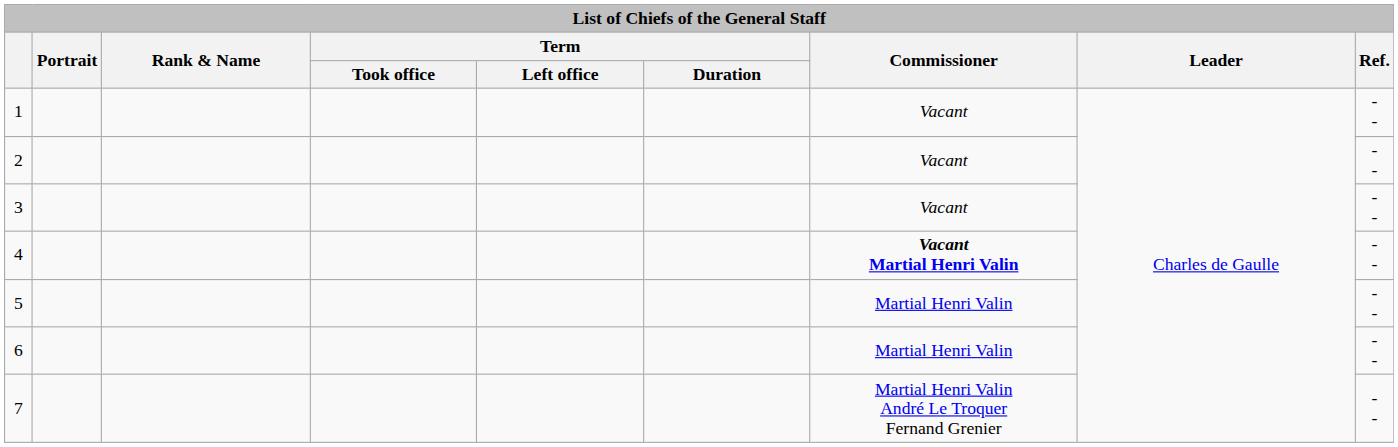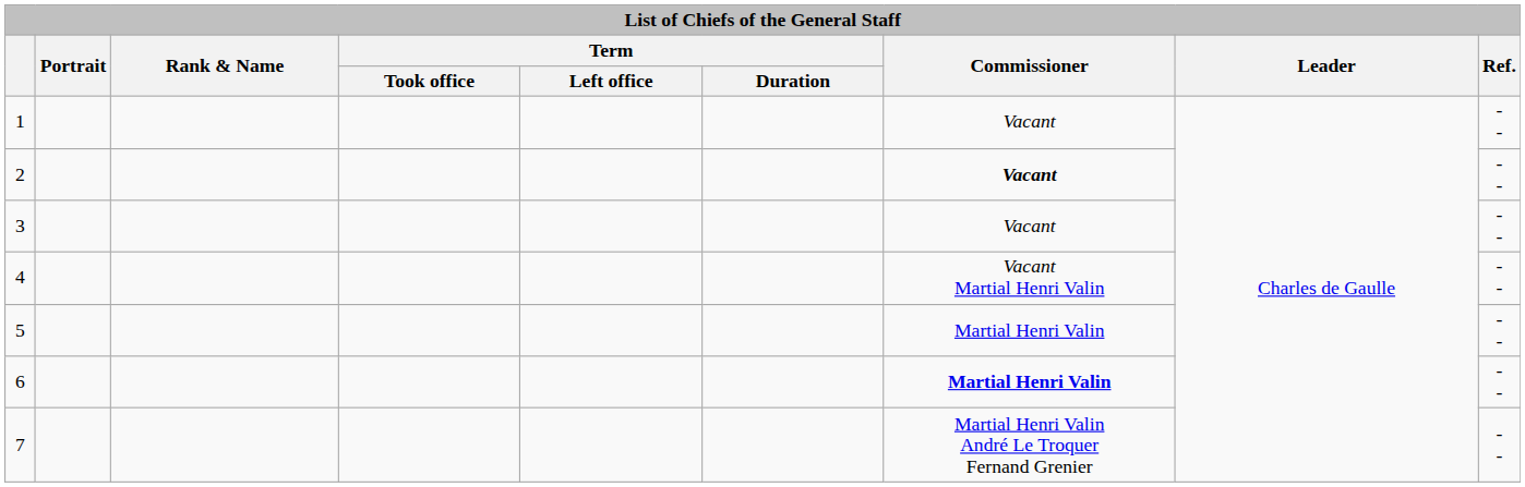2 | Commissioner: normal -> bold
4 | Commissioner: bold -> normal
6 | Commissioner: normal -> bold
